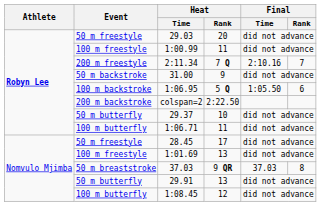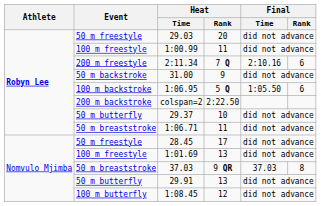2:11.34 | Final / Rank: 7 -> 6
1:06.71 | Event: 100 m butterfly -> 50 m breaststroke
